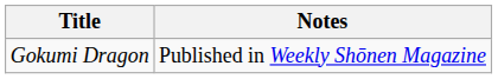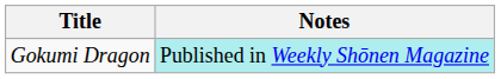Gokumi Dragon | Notes: no background -> paleturquoise background
